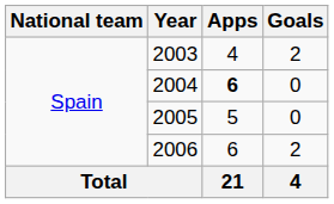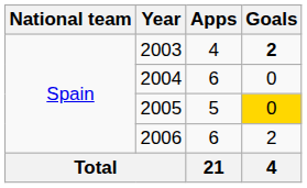2003 | Goals: normal -> bold
2004 | Apps: bold -> normal
2005 | Goals: no background -> gold background
